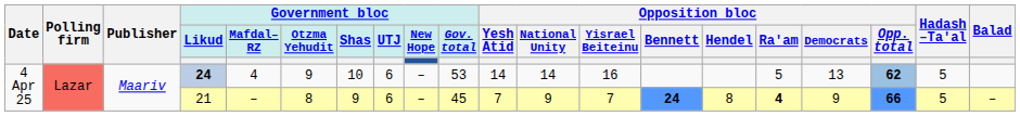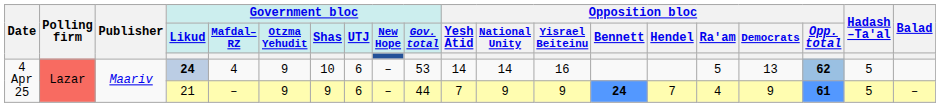21 | Government bloc / Otzma Yehudit: 8 -> 9
21 | Government bloc / Gov. total: 45 -> 44
21 | Opposition bloc / Yisrael Beiteinu: 7 -> 9
21 | Opposition bloc / Hendel: 8 -> 7
21 | Opposition bloc / Ra'am: bold -> normal
21 | Opposition bloc / Opp. total: 66 -> 61
